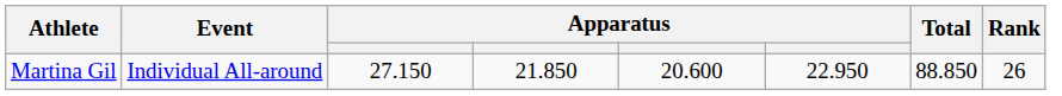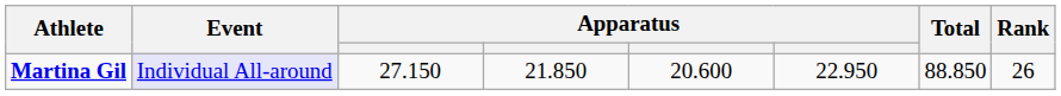row 3 | Athlete: normal -> bold
row 3 | Event: no background -> lavender background
